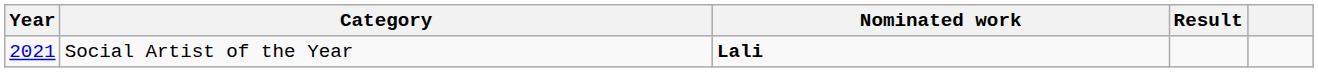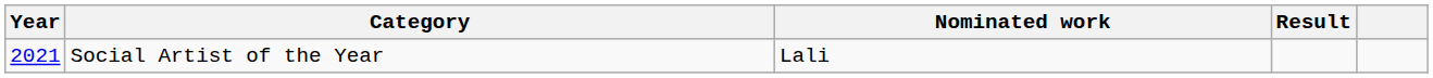Social Artist of the Year | Nominated work: bold -> normal
